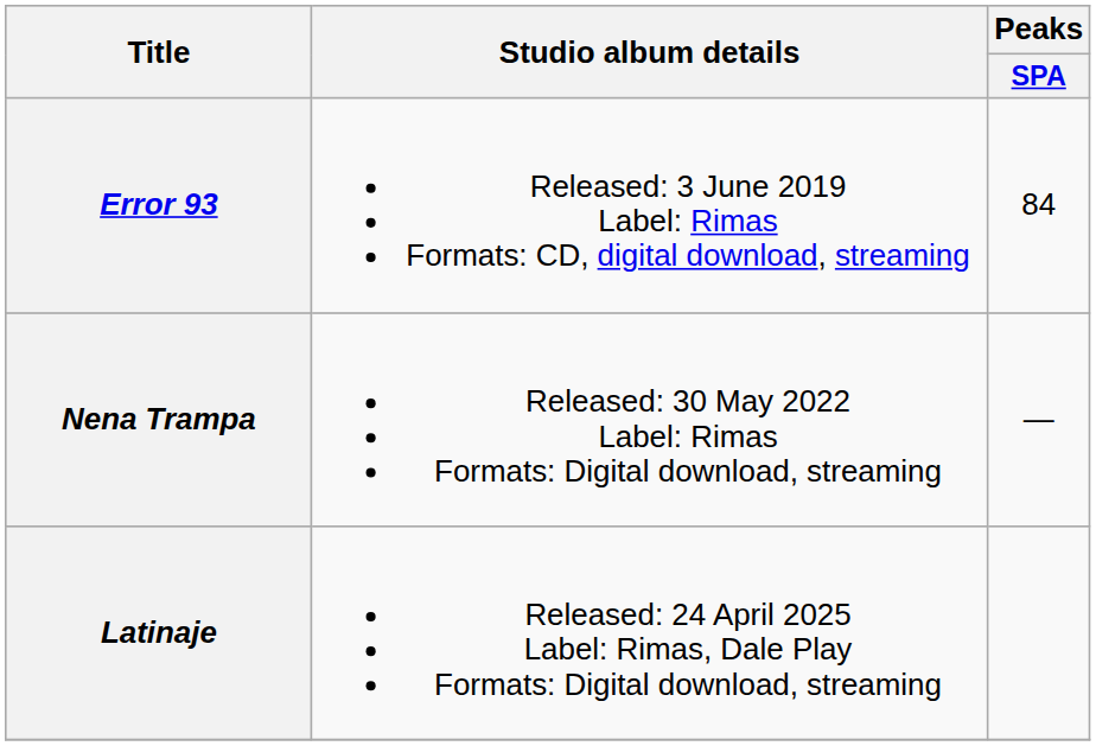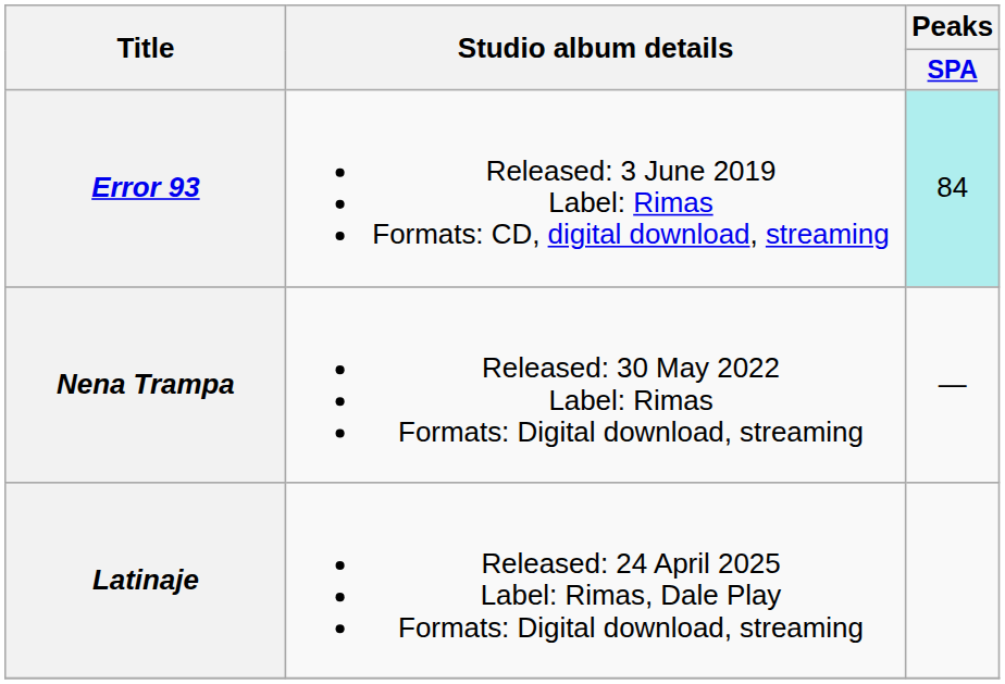Error 93 | Peaks / SPA: no background -> paleturquoise background
